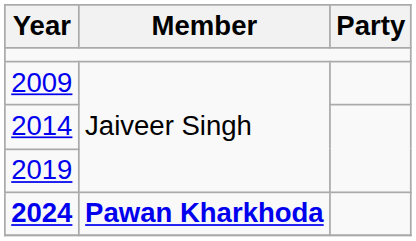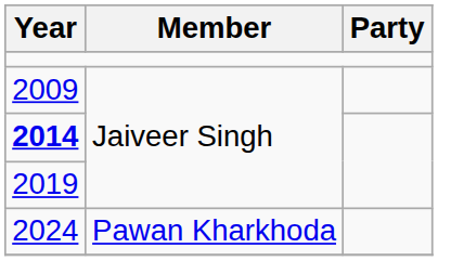2014 | Year: normal -> bold
2024 | Year: bold -> normal
2024 | Member: bold -> normal
